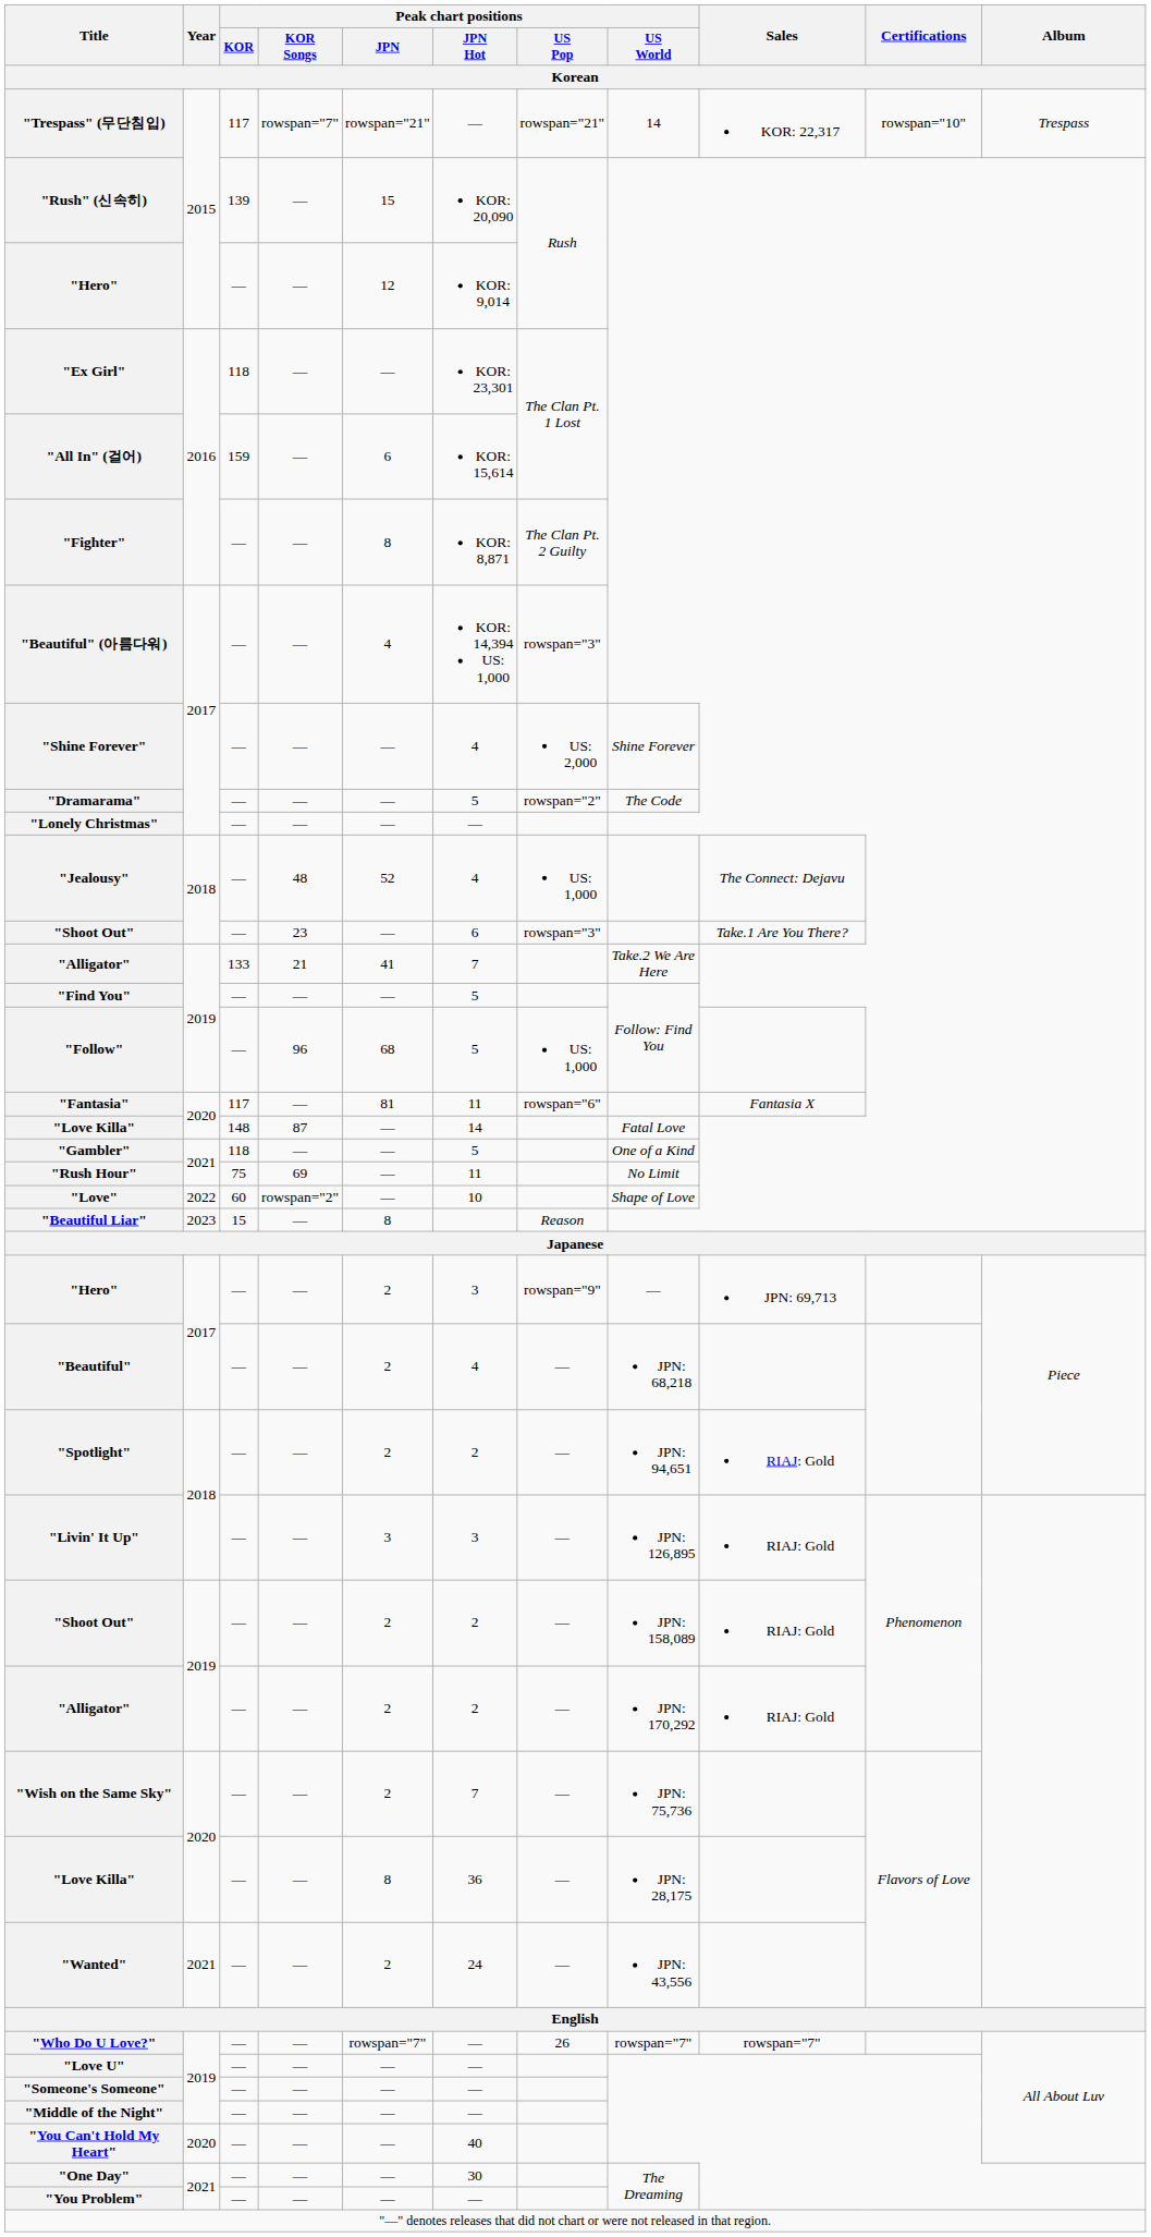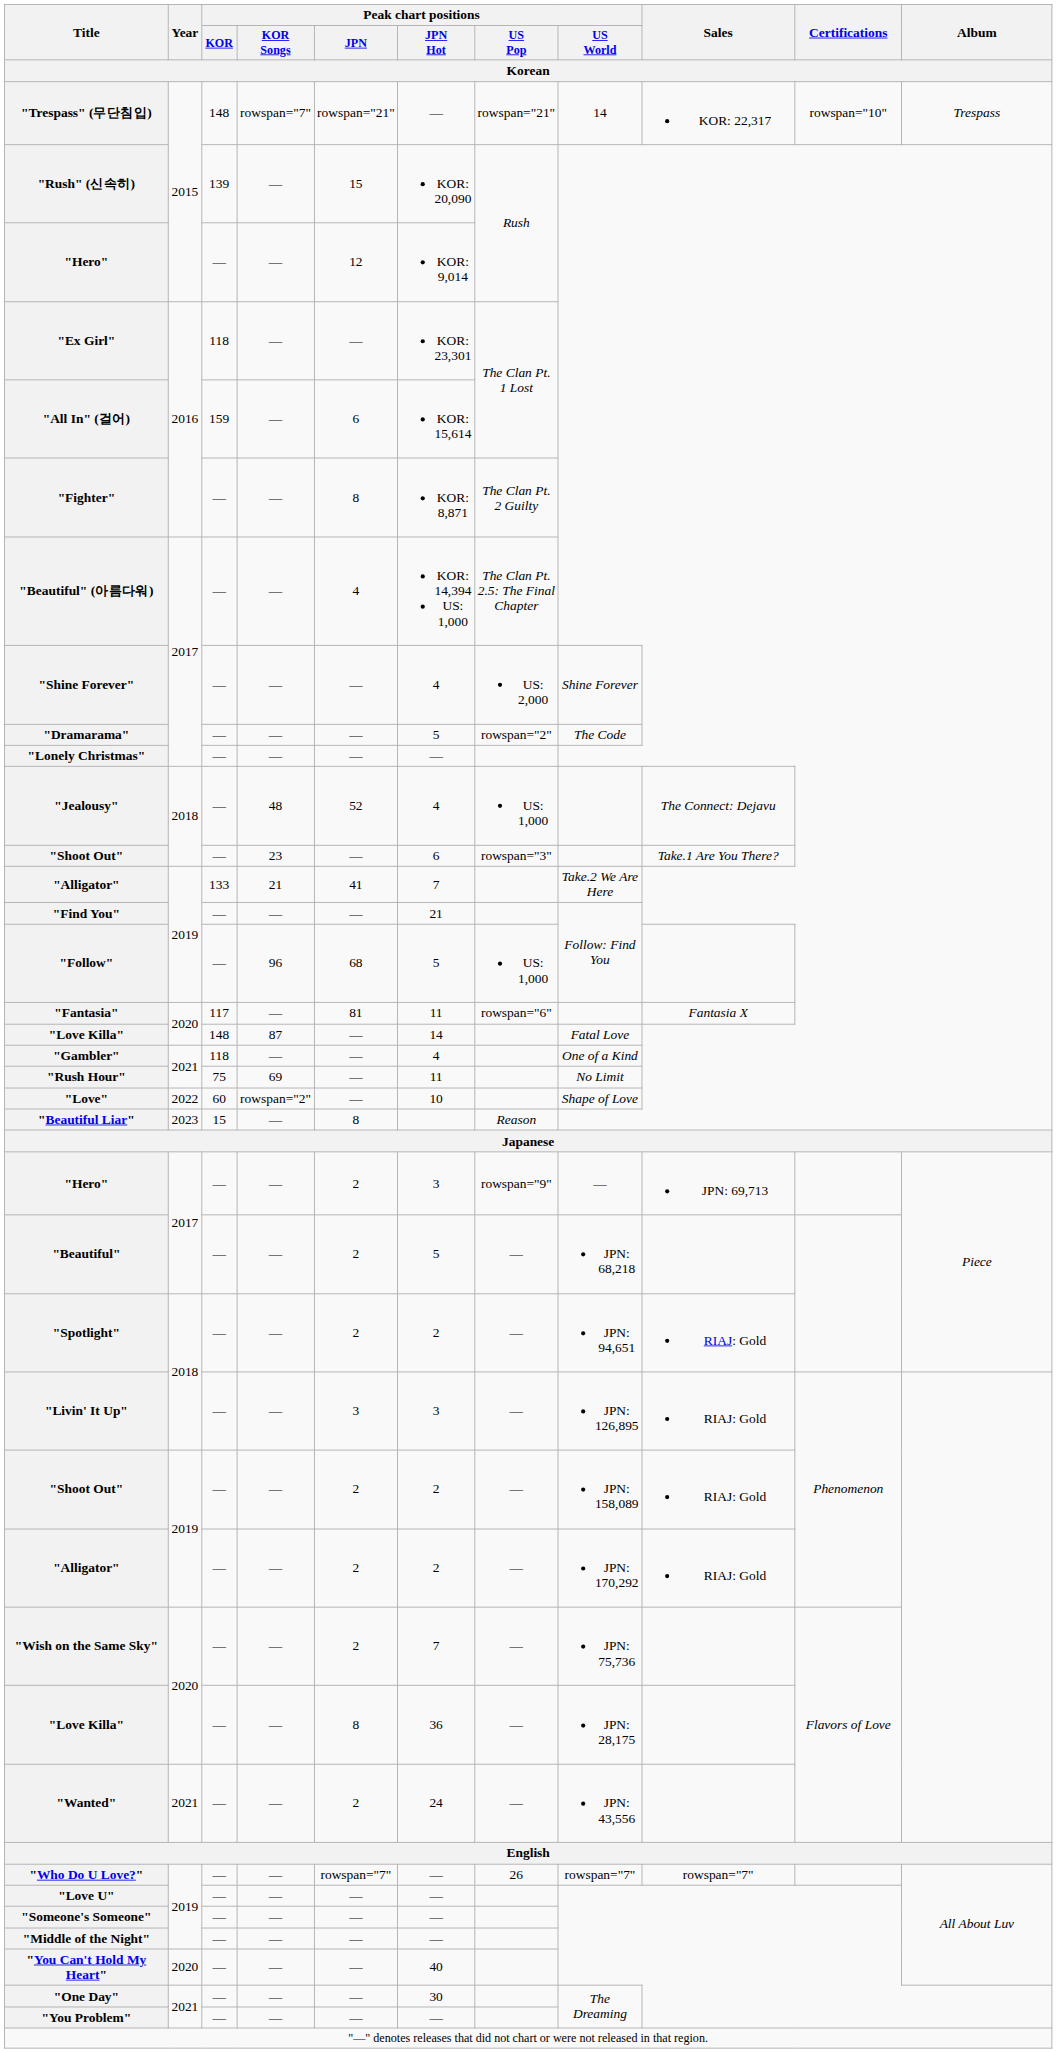"Trespass" (무단침입) | Peak chart positions / KOR / Korean: 117 -> 148
"Beautiful" (아름다워) | Peak chart positions / US Pop / Korean: rowspan="3" -> The Clan Pt. 2.5: The Final Chapter
"Find You" | Peak chart positions / JPN Hot / Korean: 5 -> 21
"Gambler" | Peak chart positions / JPN Hot / Korean: 5 -> 4
"Beautiful" | Peak chart positions / JPN Hot / Korean: 4 -> 5
